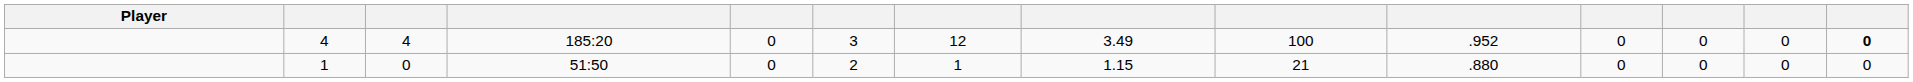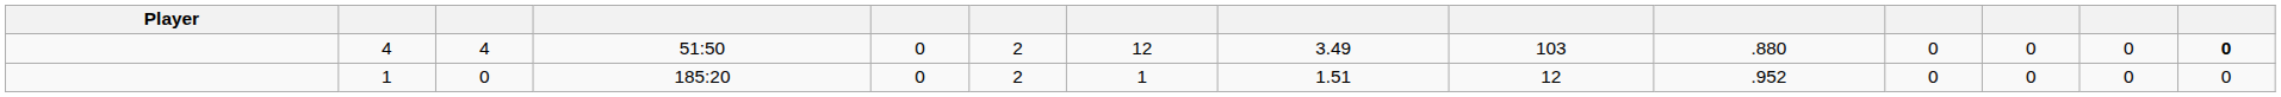row 2 | column 4: 185:20 -> 51:50
row 2 | column 6: 3 -> 2
row 2 | column 9: 100 -> 103
row 2 | column 10: .952 -> .880
row 3 | column 4: 51:50 -> 185:20
row 3 | column 8: 1.15 -> 1.51
row 3 | column 9: 21 -> 12
row 3 | column 10: .880 -> .952
